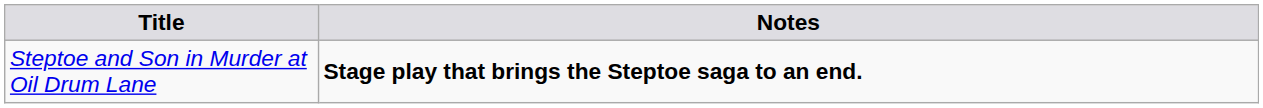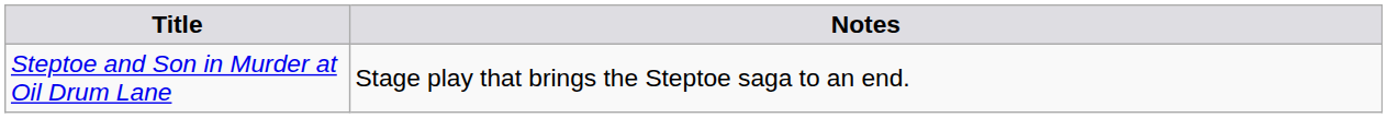Steptoe and Son in Murder at Oil Drum Lane | Notes: bold -> normal
